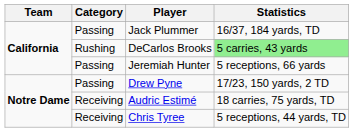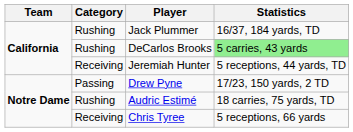Jack Plummer | Category: Passing -> Rushing
Jeremiah Hunter | Category: Passing -> Receiving
Jeremiah Hunter | Statistics: 5 receptions, 66 yards -> 5 receptions, 44 yards, TD
Audric Estimé | Category: Receiving -> Rushing
Chris Tyree | Statistics: 5 receptions, 44 yards, TD -> 5 receptions, 66 yards
